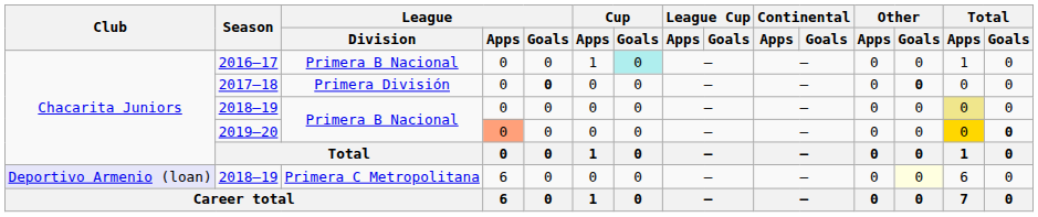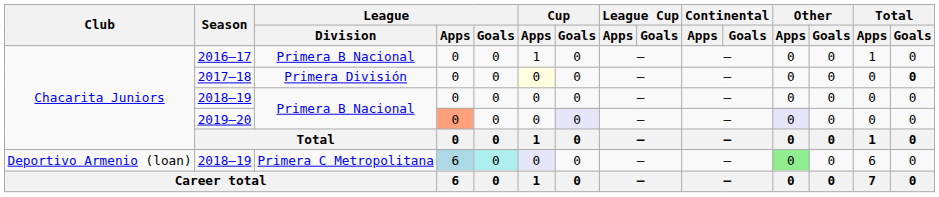2016–17 | Cup / Goals: paleturquoise background -> no background
2017–18 | League / Goals: bold -> normal
2017–18 | Cup / Apps: no background -> lightyellow background
2017–18 | Other / Goals: bold -> normal
2017–18 | Total / Goals: normal -> bold
2018–19 / Primera B Nacional | Total / Apps: khaki background -> no background
2019–20 | Cup / Goals: no background -> lavender background
2019–20 | Other / Apps: no background -> lavender background
2019–20 | Total / Apps: gold background -> no background
2019–20 | Total / Goals: bold -> normal
2018–19 / Primera C Metropolitana | Club: lavender background -> no background
2018–19 / Primera C Metropolitana | League / Apps: no background -> lightblue background
2018–19 / Primera C Metropolitana | League / Goals: no background -> paleturquoise background
2018–19 / Primera C Metropolitana | Cup / Apps: no background -> lavender background
2018–19 / Primera C Metropolitana | Other / Apps: no background -> lightgreen background
2018–19 / Primera C Metropolitana | Other / Goals: lightyellow background -> no background
